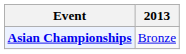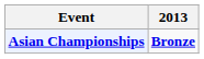Asian Championships | 2013: normal -> bold
